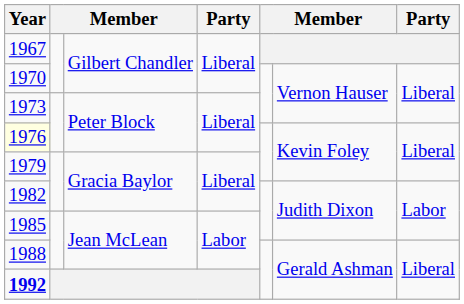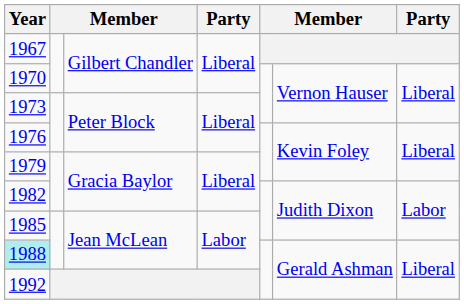1976 | Year: lightyellow background -> no background
1988 | Year: no background -> paleturquoise background
1992 | Year: bold -> normal
